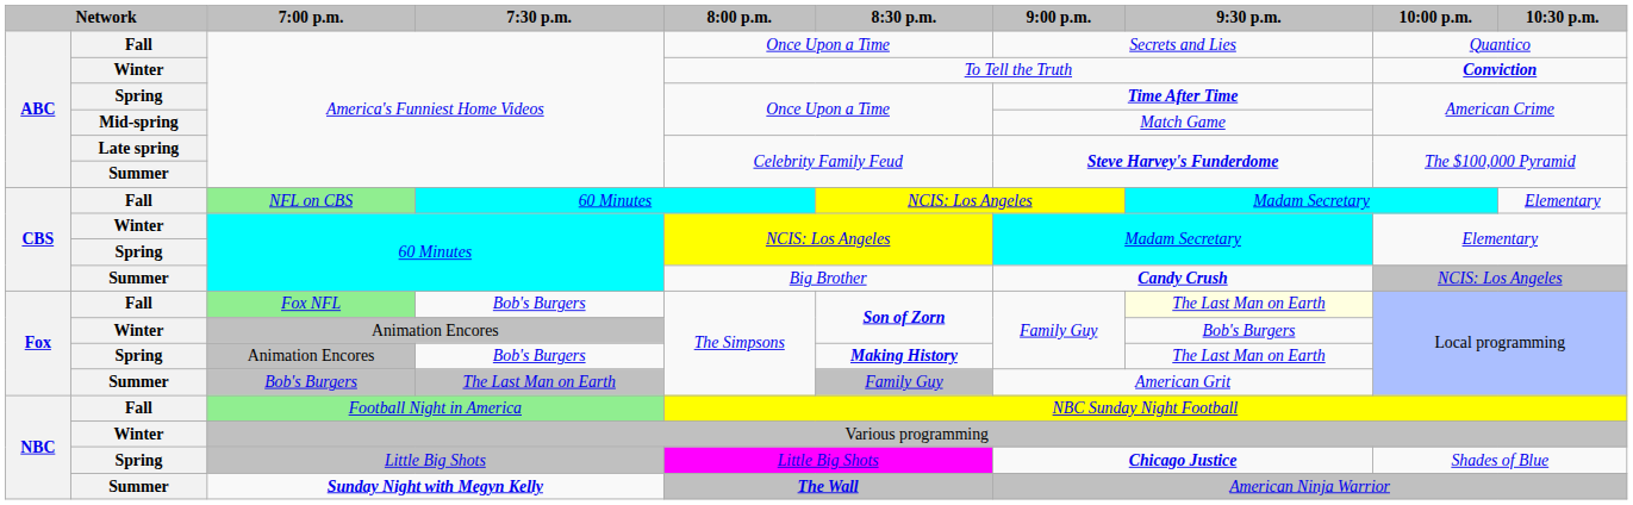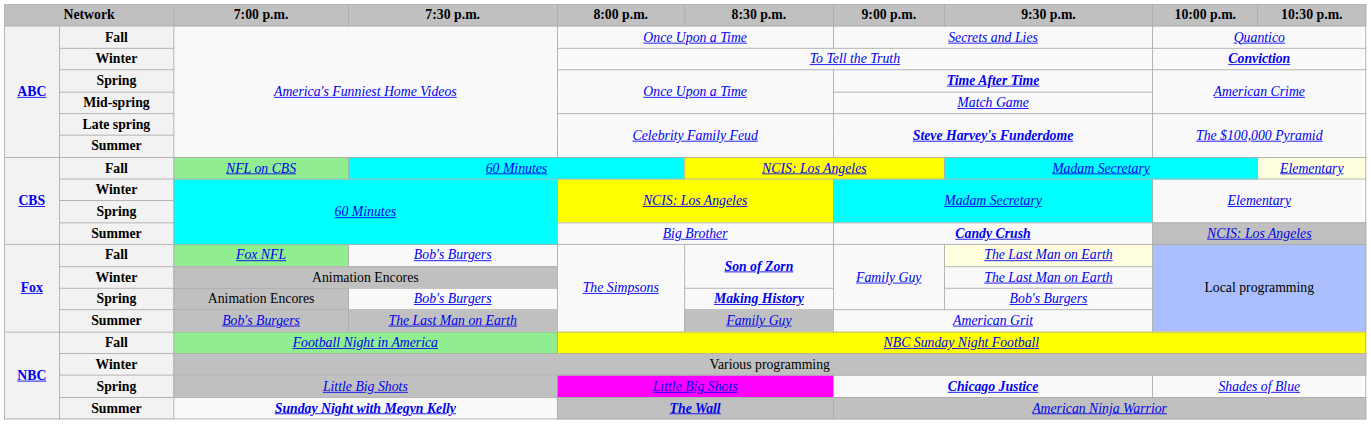NFL on CBS | 10:30 p.m.: no background -> lightyellow background
Winter / Animation Encores | 9:30 p.m.: Bob's Burgers -> The Last Man on Earth
Spring / Animation Encores | 9:30 p.m.: The Last Man on Earth -> Bob's Burgers
